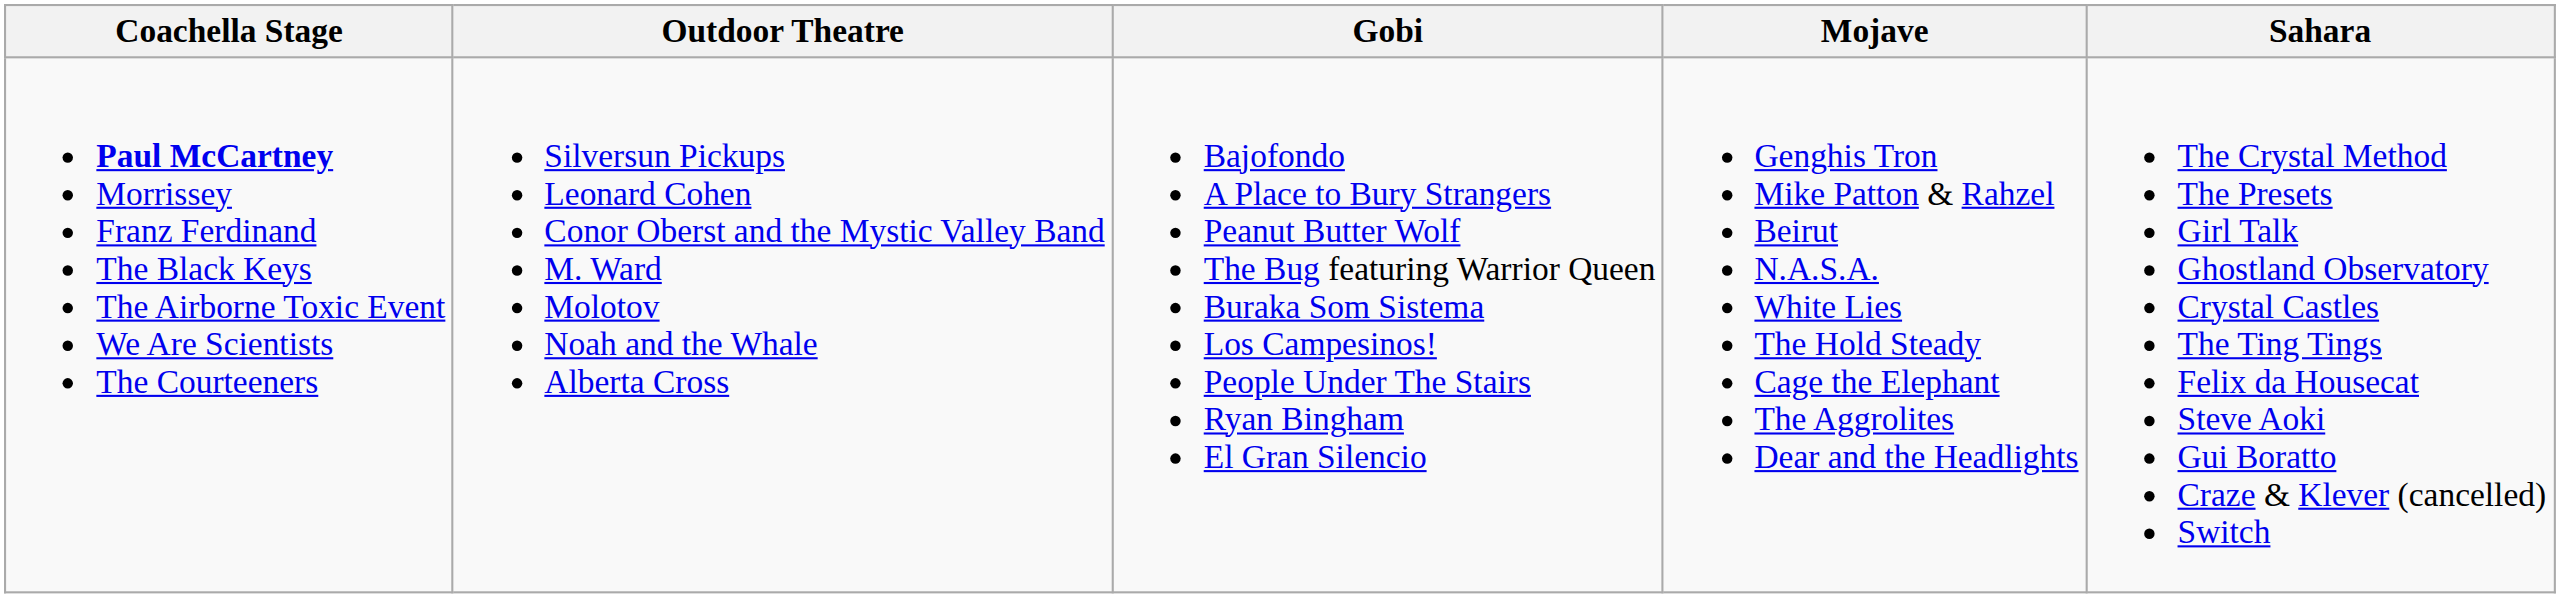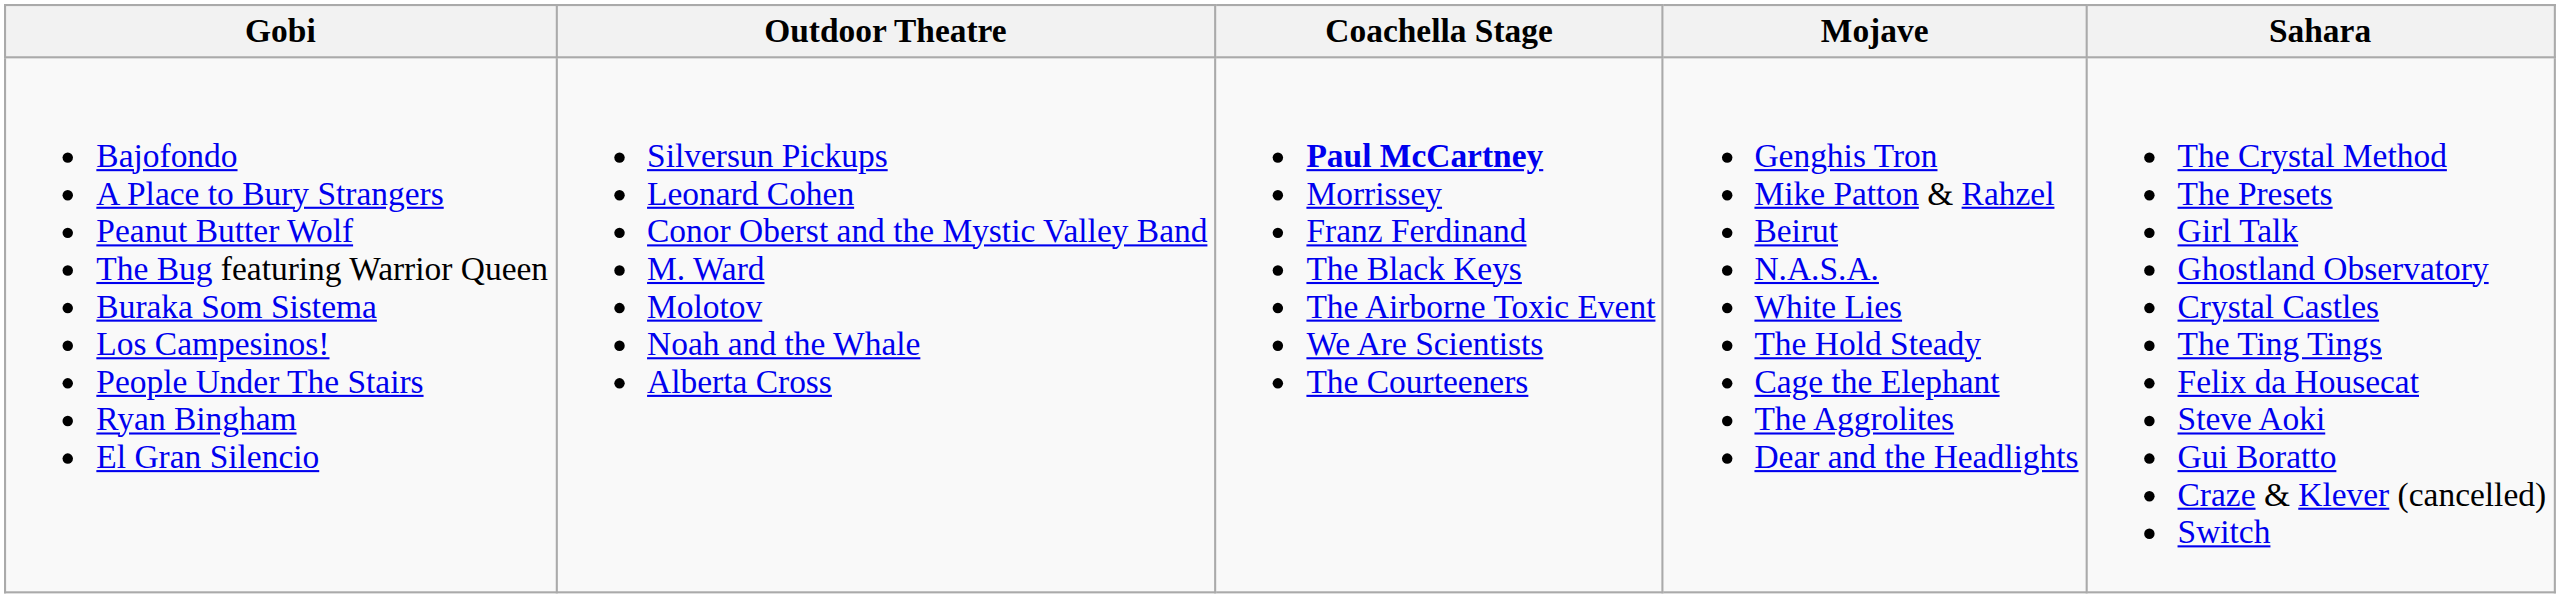columns swapped: Coachella Stage <-> Gobi
